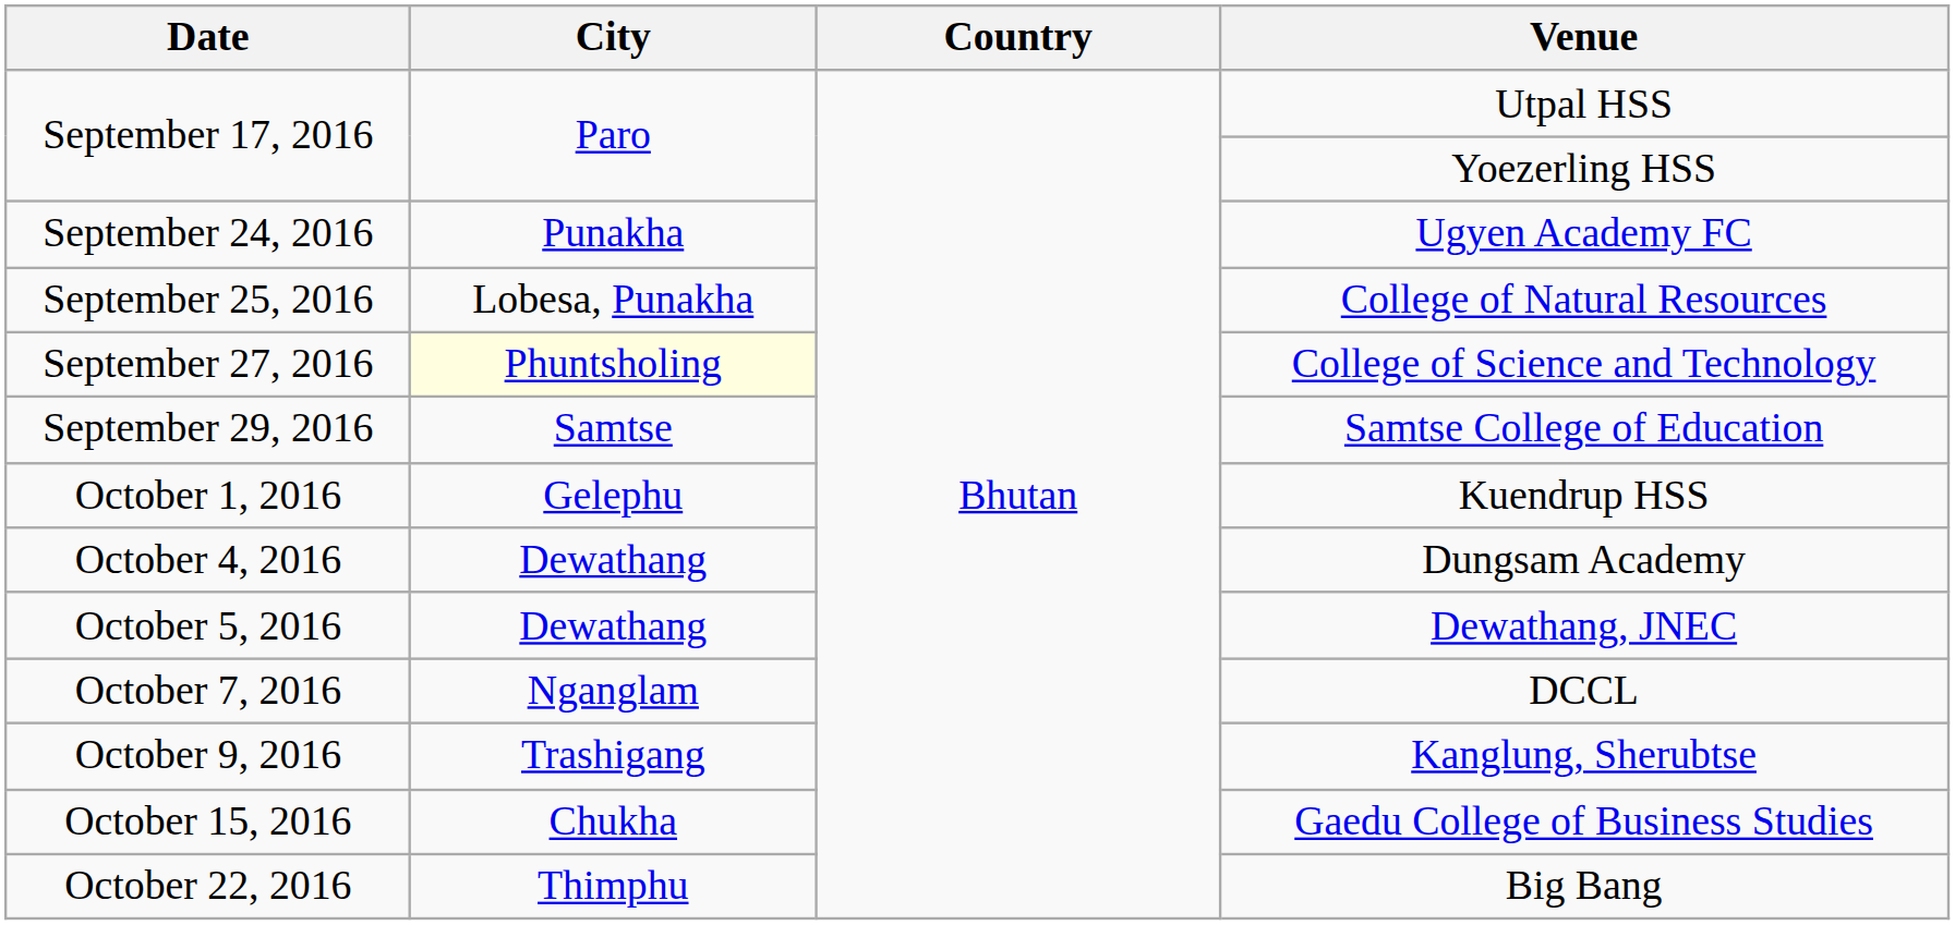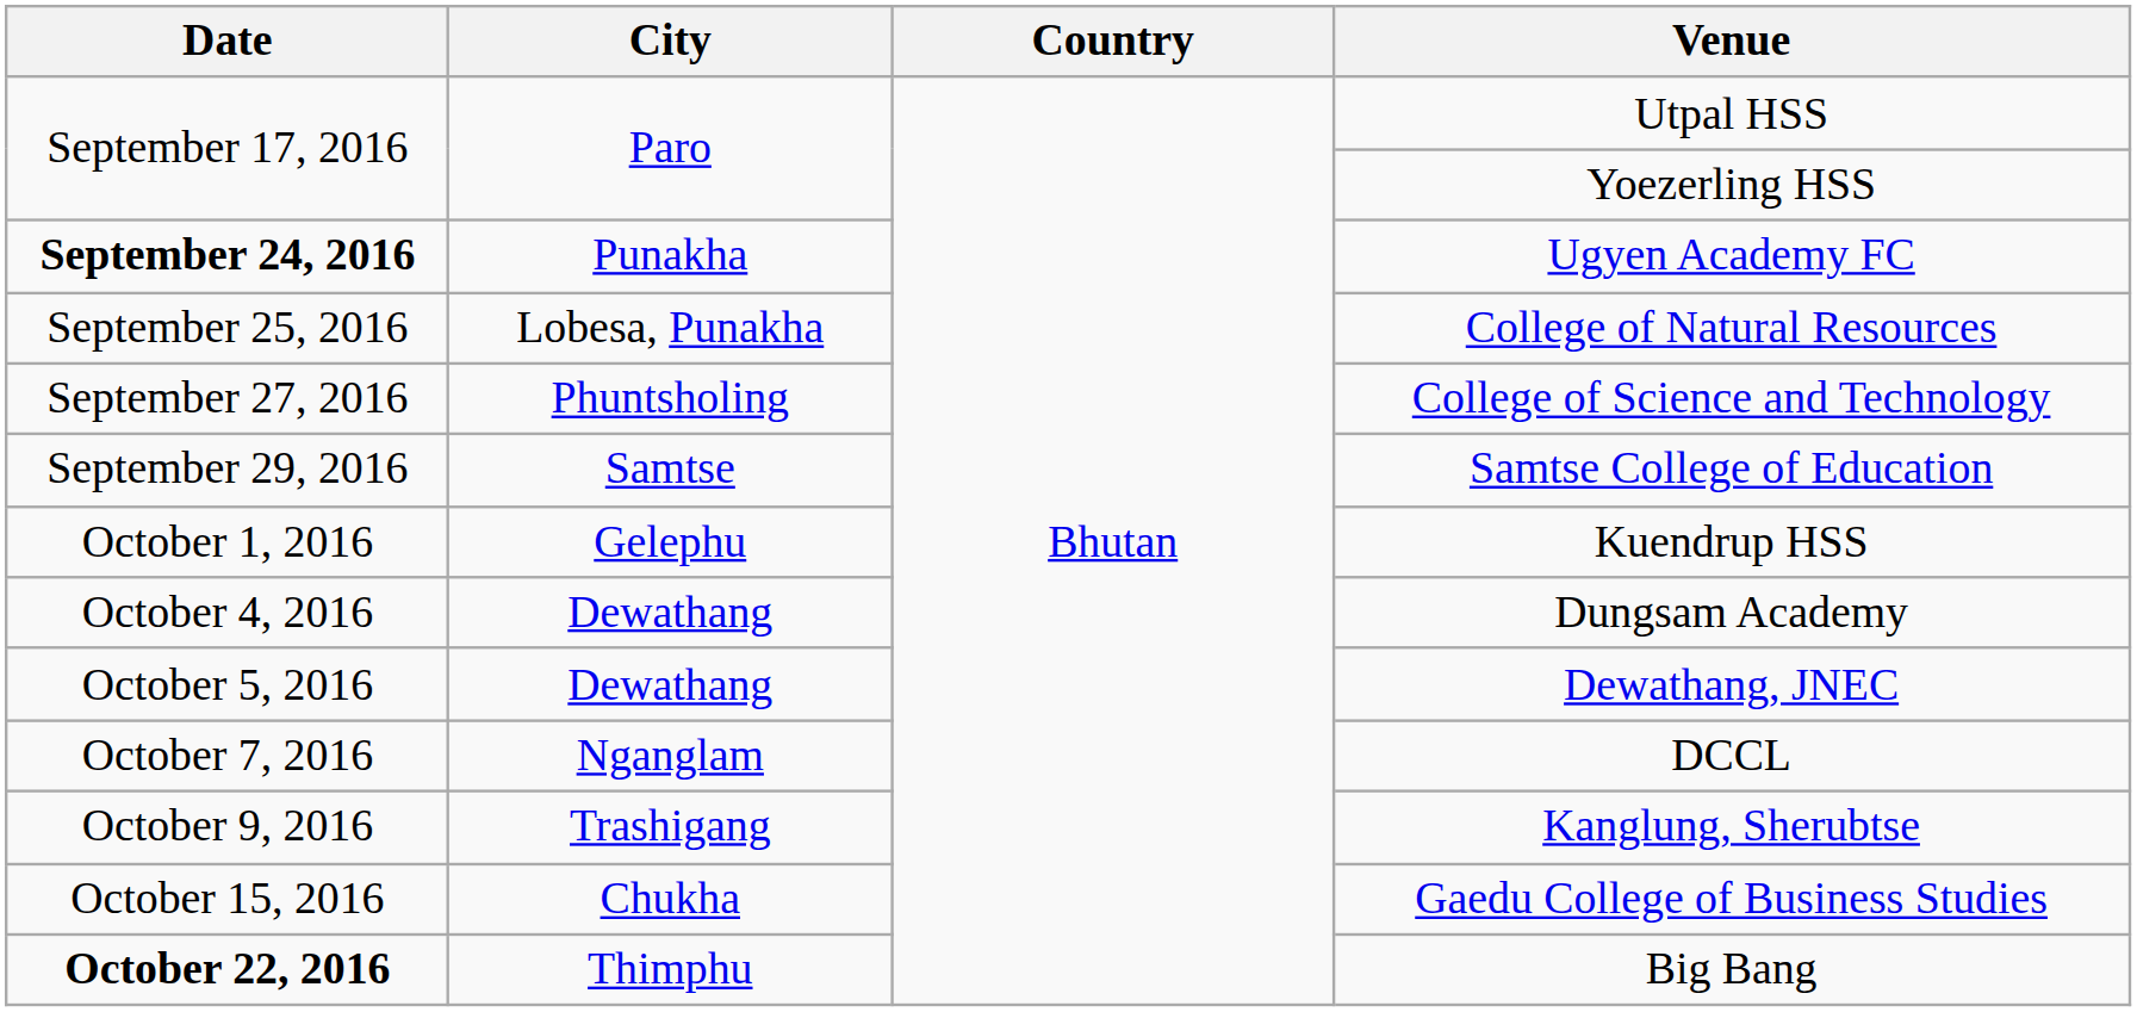Ugyen Academy FC | Date: normal -> bold
College of Science and Technology | City: lightyellow background -> no background
Big Bang | Date: normal -> bold
